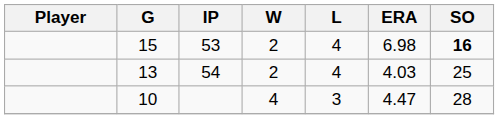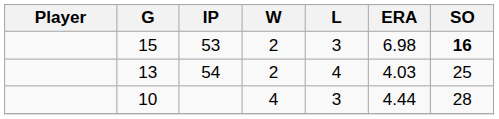15 | L: 4 -> 3
10 | ERA: 4.47 -> 4.44
